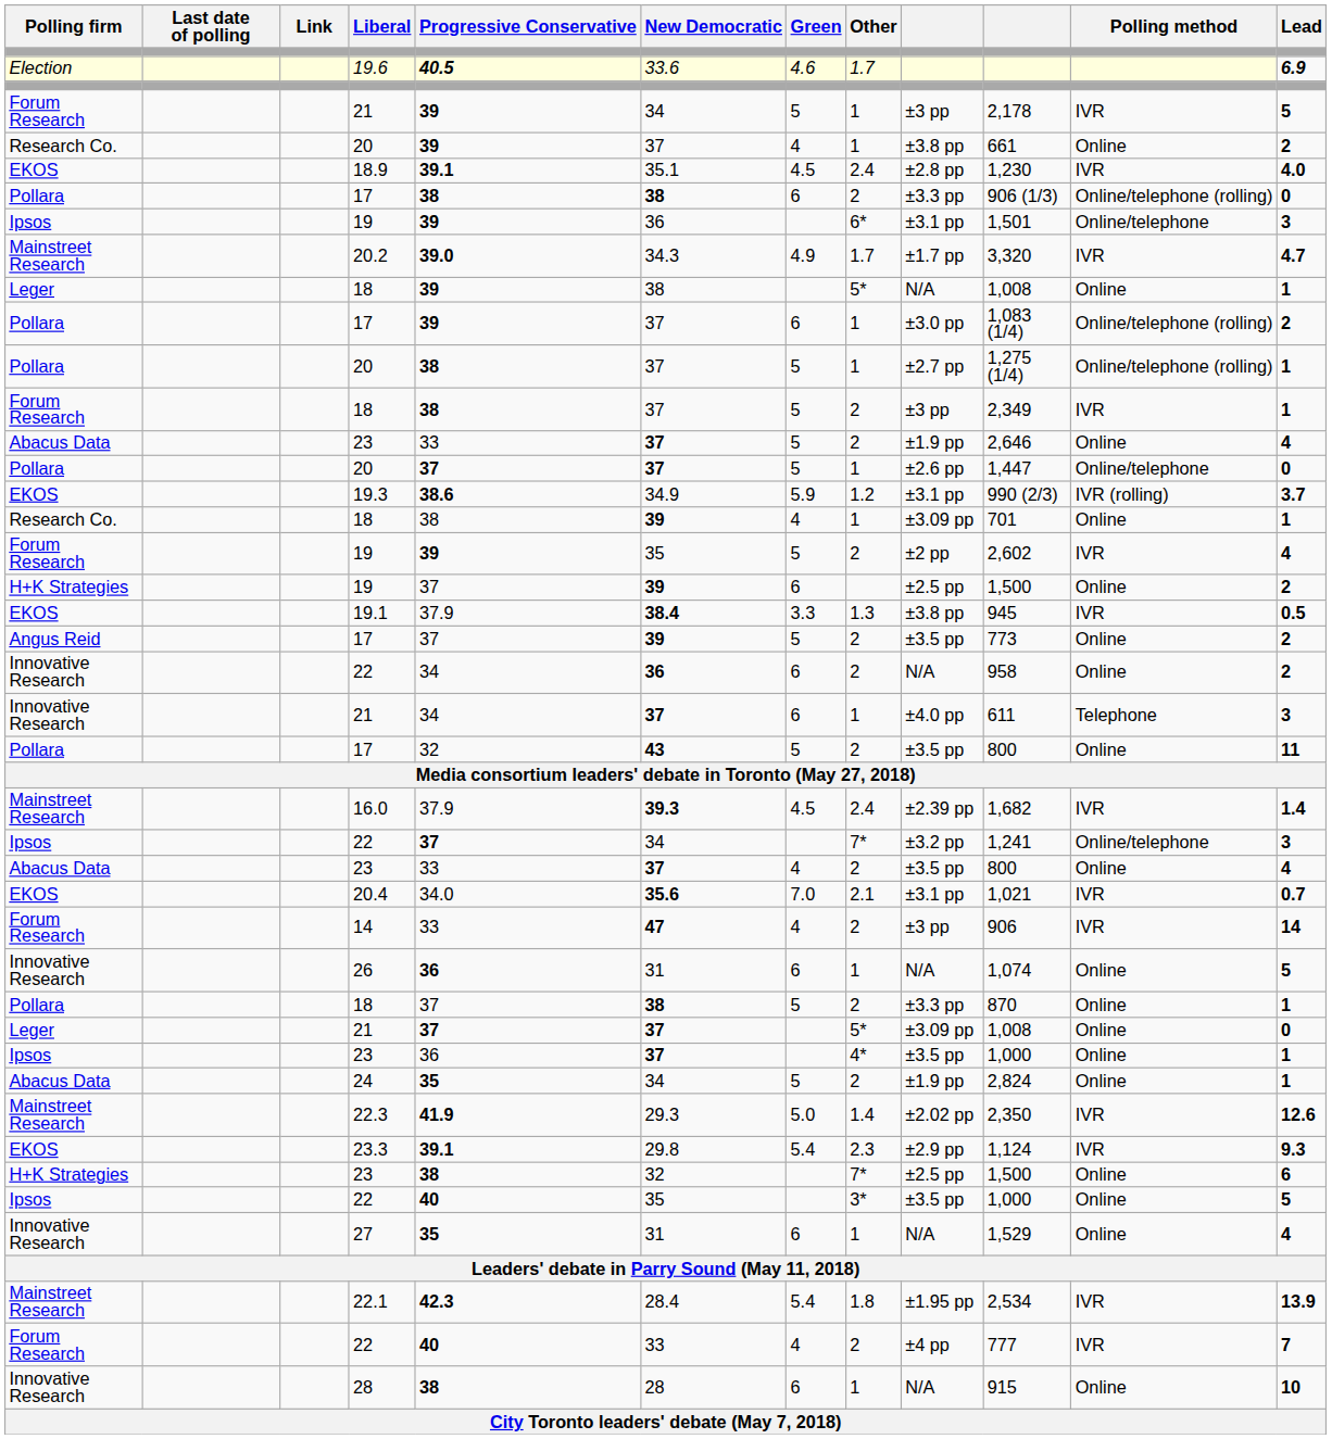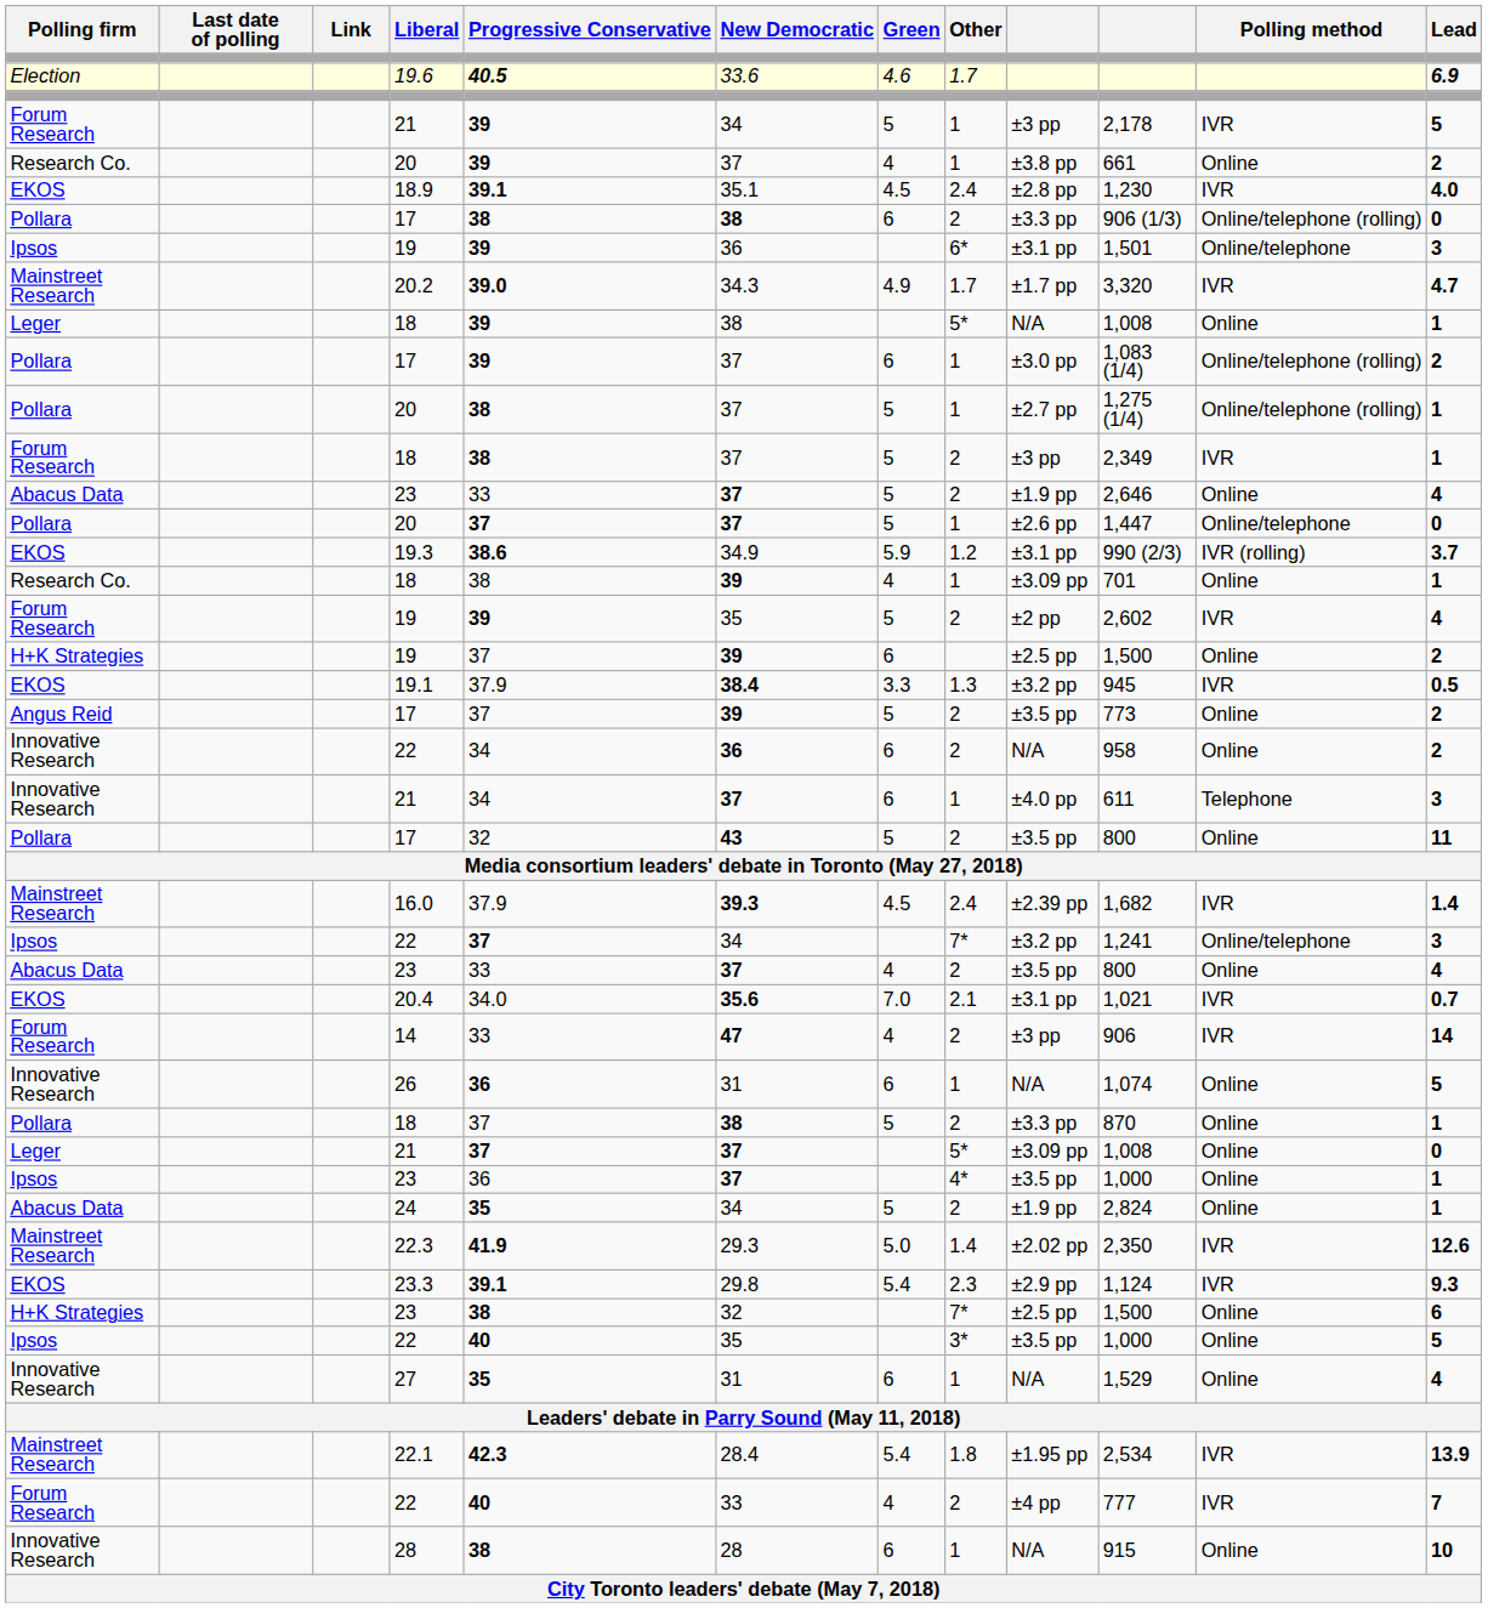19.1 | column 9: ±3.8 pp -> ±3.2 pp
